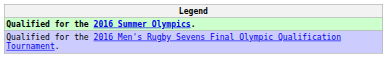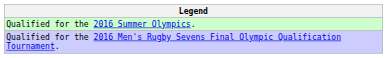row 2 | column 1: bold -> normal
